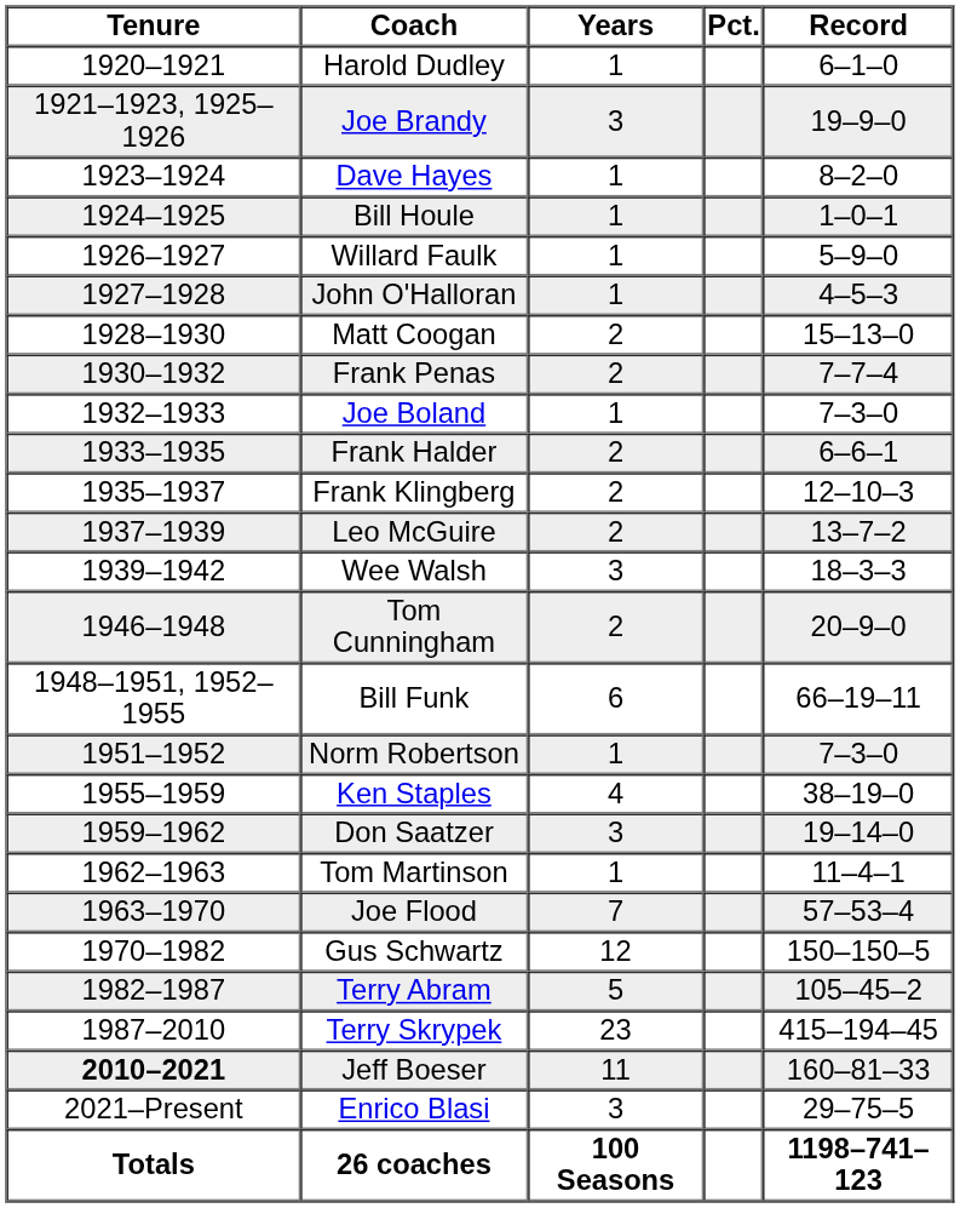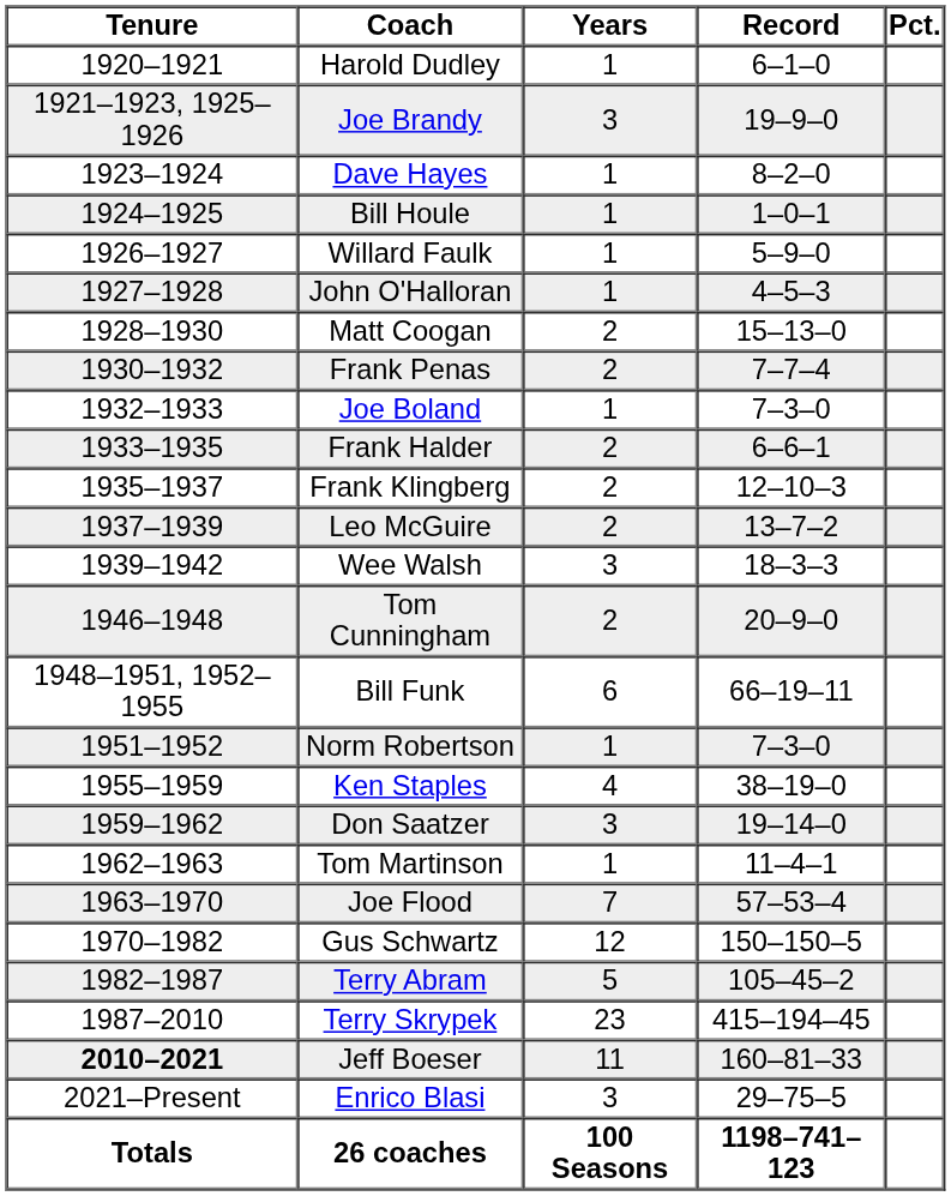columns swapped: Record <-> Pct.
